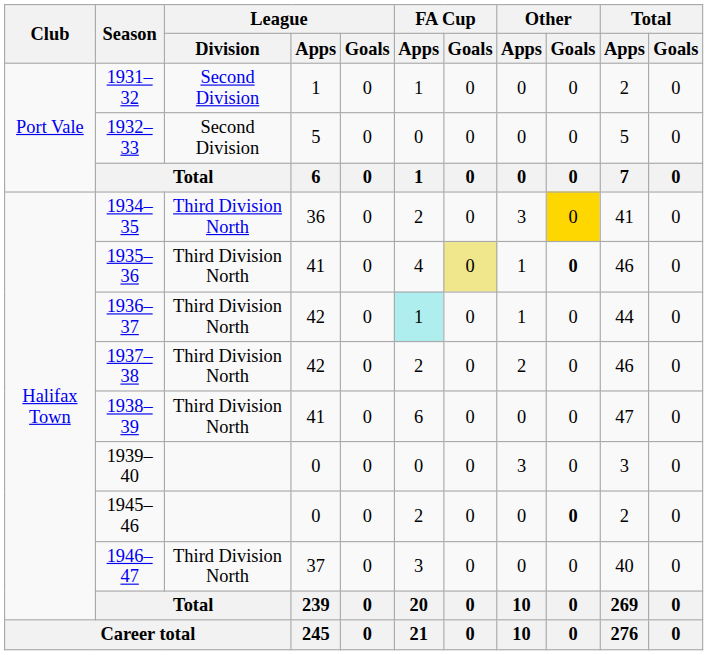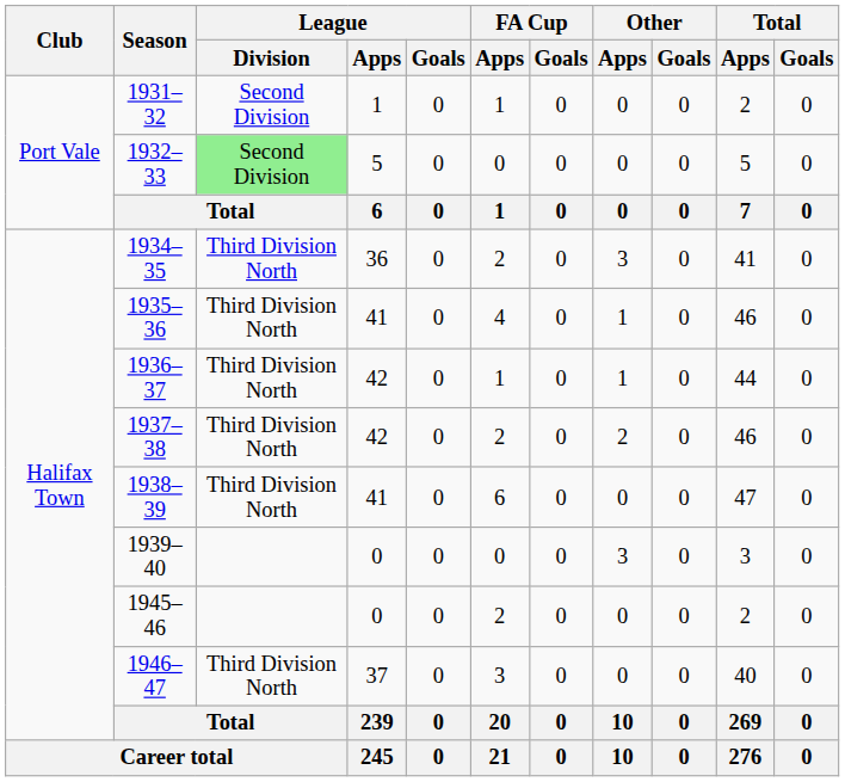1932–33 | League / Division: no background -> lightgreen background
1934–35 | Other / Goals: gold background -> no background
1935–36 | FA Cup / Goals: khaki background -> no background
1935–36 | Other / Goals: bold -> normal
1936–37 | FA Cup / Apps: paleturquoise background -> no background
1945–46 | Other / Goals: bold -> normal
